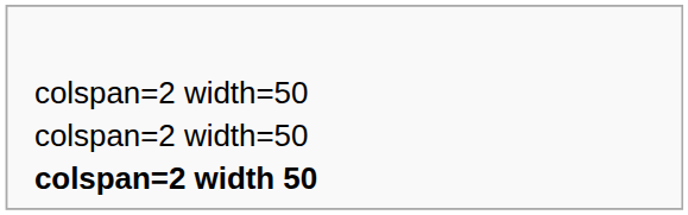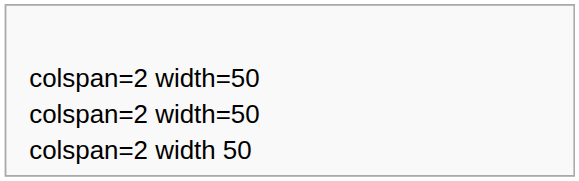colspan=2 width 50 | column 1: bold -> normal
